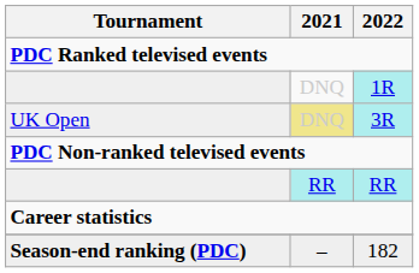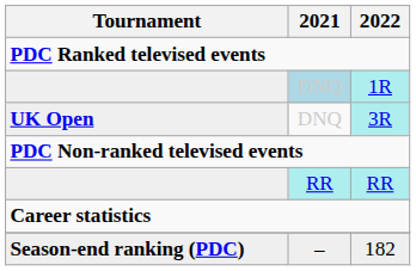1R | 2021: no background -> lightblue background
3R | Tournament: normal -> bold
3R | 2021: khaki background -> no background
